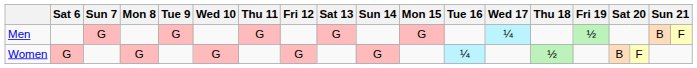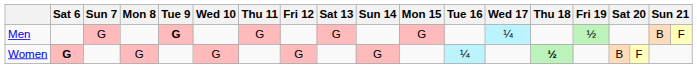Men | Tue 9: normal -> bold
Women | Sat 6: normal -> bold
Women | Thu 18: normal -> bold
